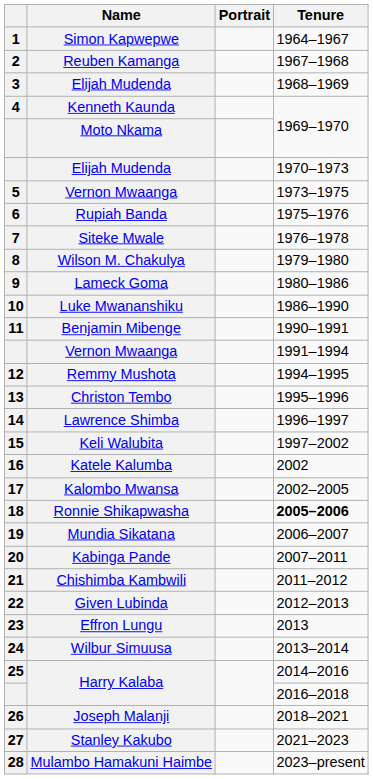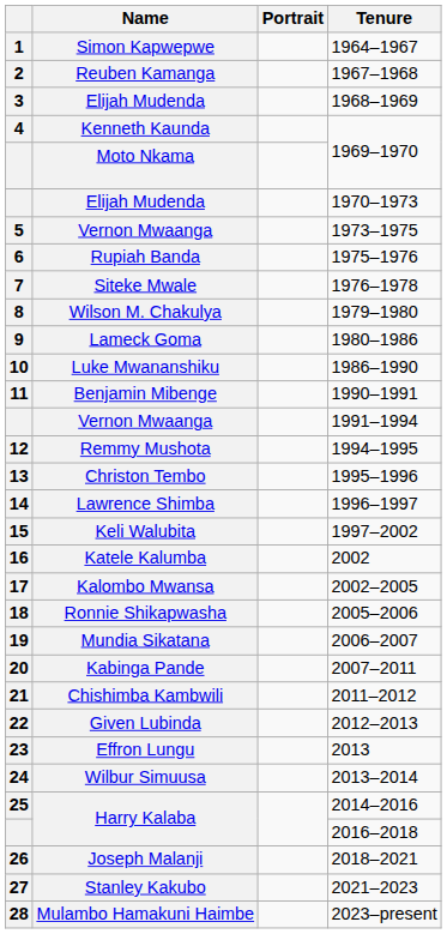Ronnie Shikapwasha | Tenure: bold -> normal
